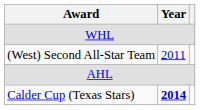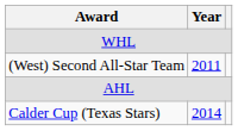Calder Cup (Texas Stars) | Year: bold -> normal
